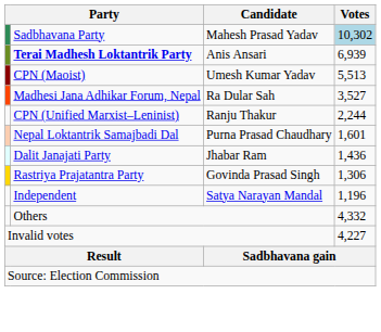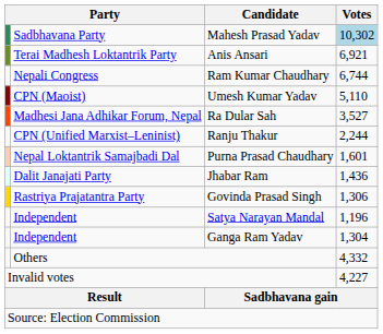Anis Ansari | column 2: bold -> normal
Anis Ansari | Votes: 6,939 -> 6,921
+ row: Nepali Congress | Ram Kumar Chaudhary | 6,744
Umesh Kumar Yadav | Votes: 5,513 -> 5,110
+ row: Independent | Ganga Ram Yadav | 1,304
